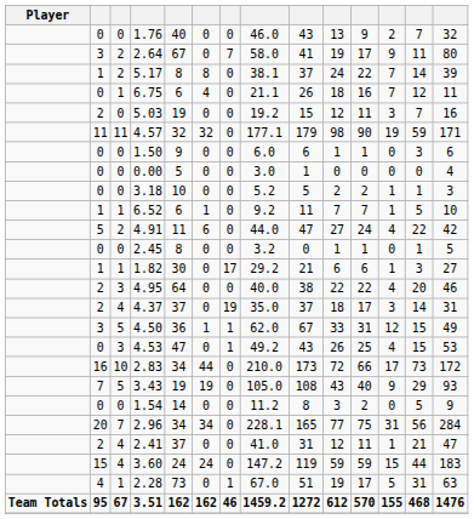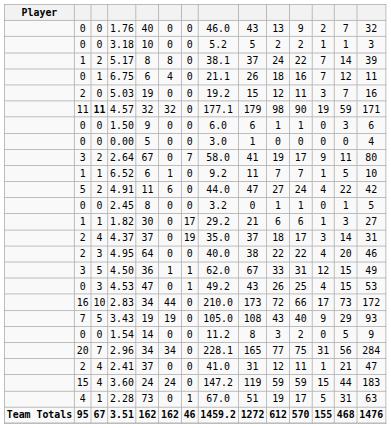rows swapped: 3.18 <-> 2.64
4.57 | column 3: normal -> bold
rows swapped: 4.37 <-> 4.95
